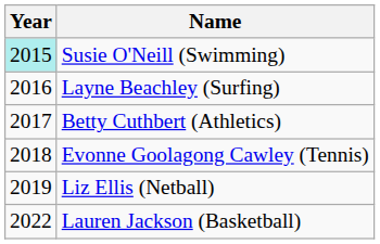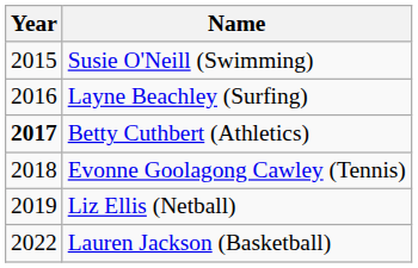Susie O'Neill (Swimming) | Year: paleturquoise background -> no background
Betty Cuthbert (Athletics) | Year: normal -> bold
